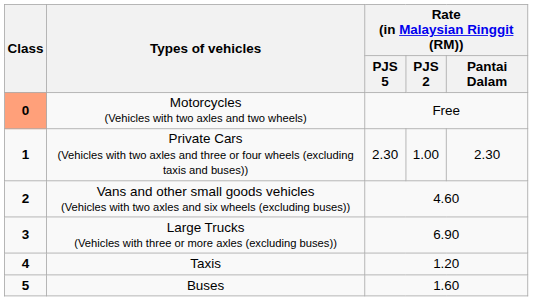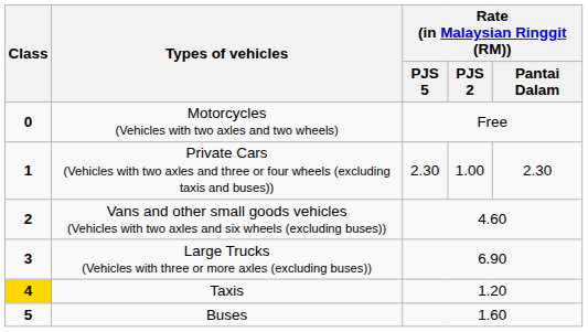Motorcycles (Vehicles with two axles and two wheels) | Class: lightsalmon background -> no background
Taxis | Class: no background -> gold background
